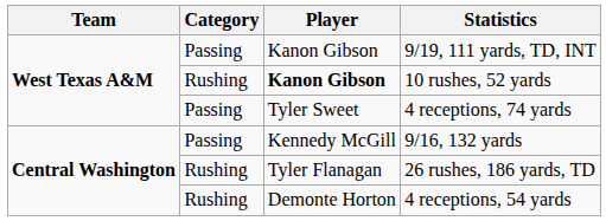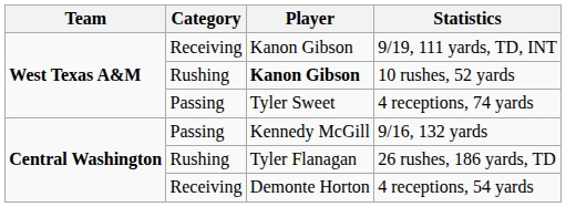9/19, 111 yards, TD, INT | Category: Passing -> Receiving
4 receptions, 54 yards | Category: Rushing -> Receiving
